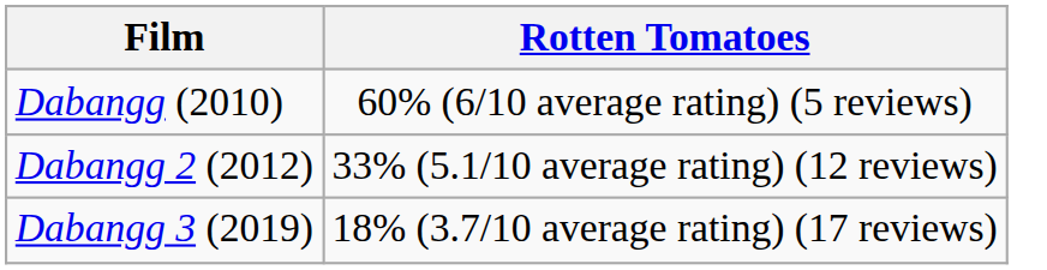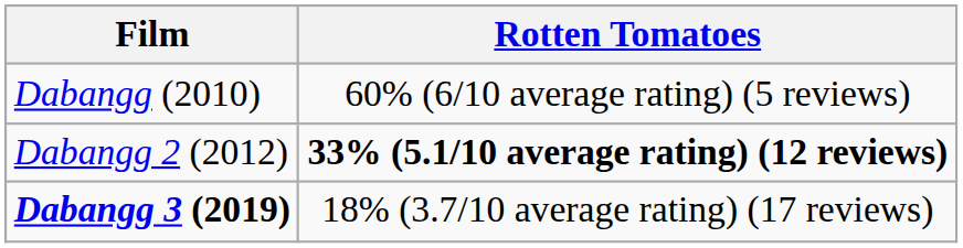row 3 | Rotten Tomatoes: normal -> bold
row 4 | Film: normal -> bold
